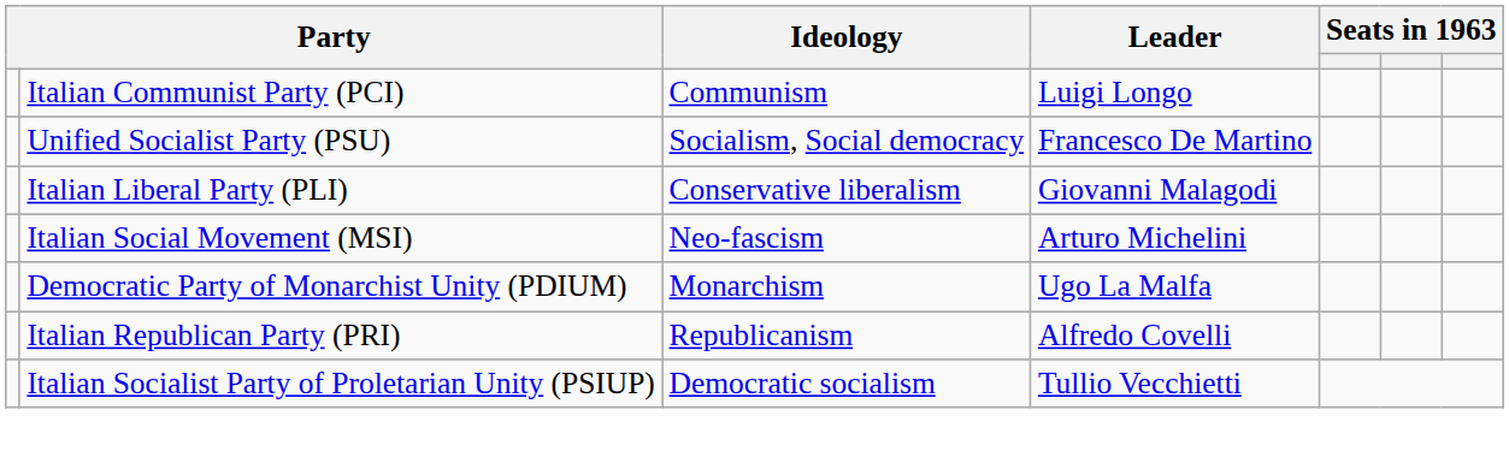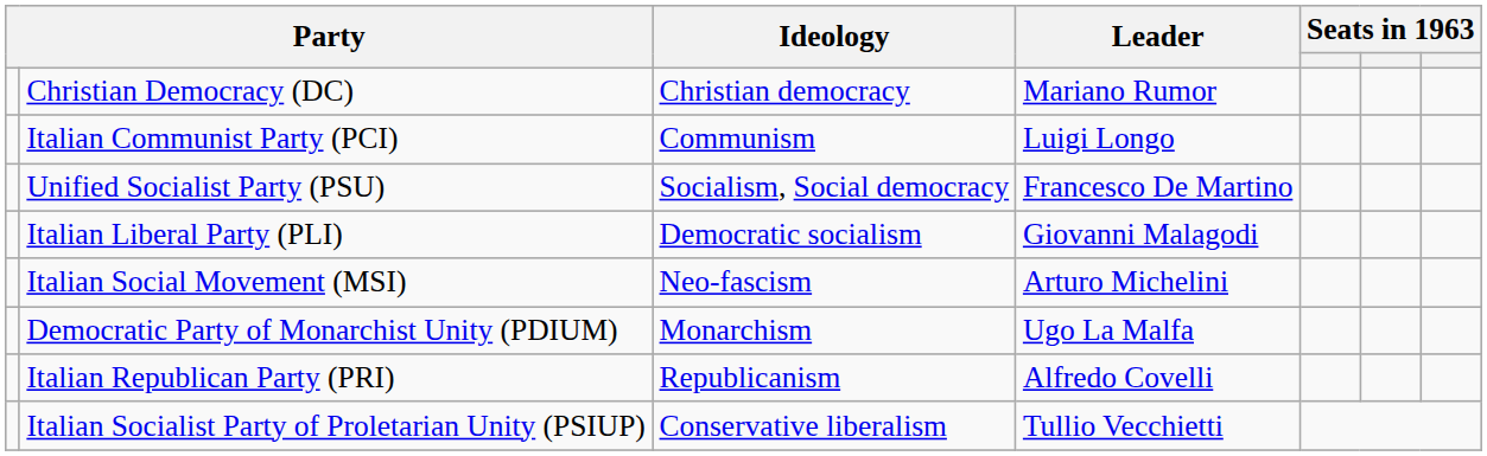+ row: Christian Democracy (DC) | Christian democracy | Mariano Rumor
Italian Liberal Party (PLI) | Ideology: Conservative liberalism -> Democratic socialism
Italian Socialist Party of Proletarian Unity (PSIUP) | Ideology: Democratic socialism -> Conservative liberalism
